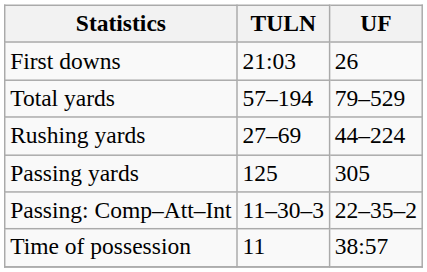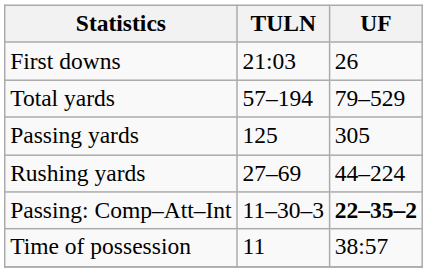rows swapped: Rushing yards <-> Passing yards
Passing: Comp–Att–Int | UF: normal -> bold
